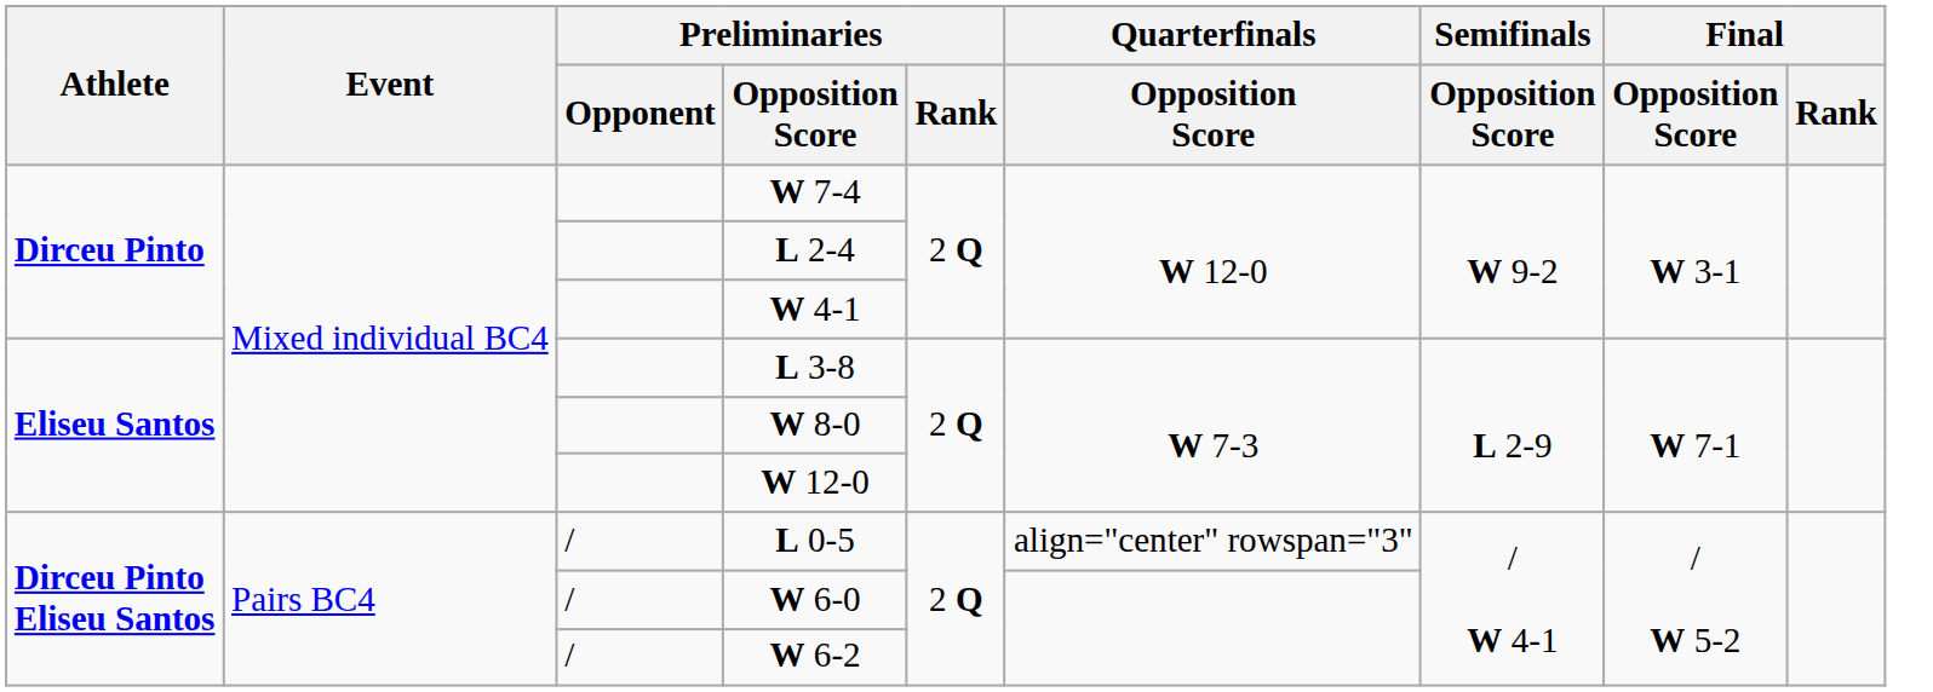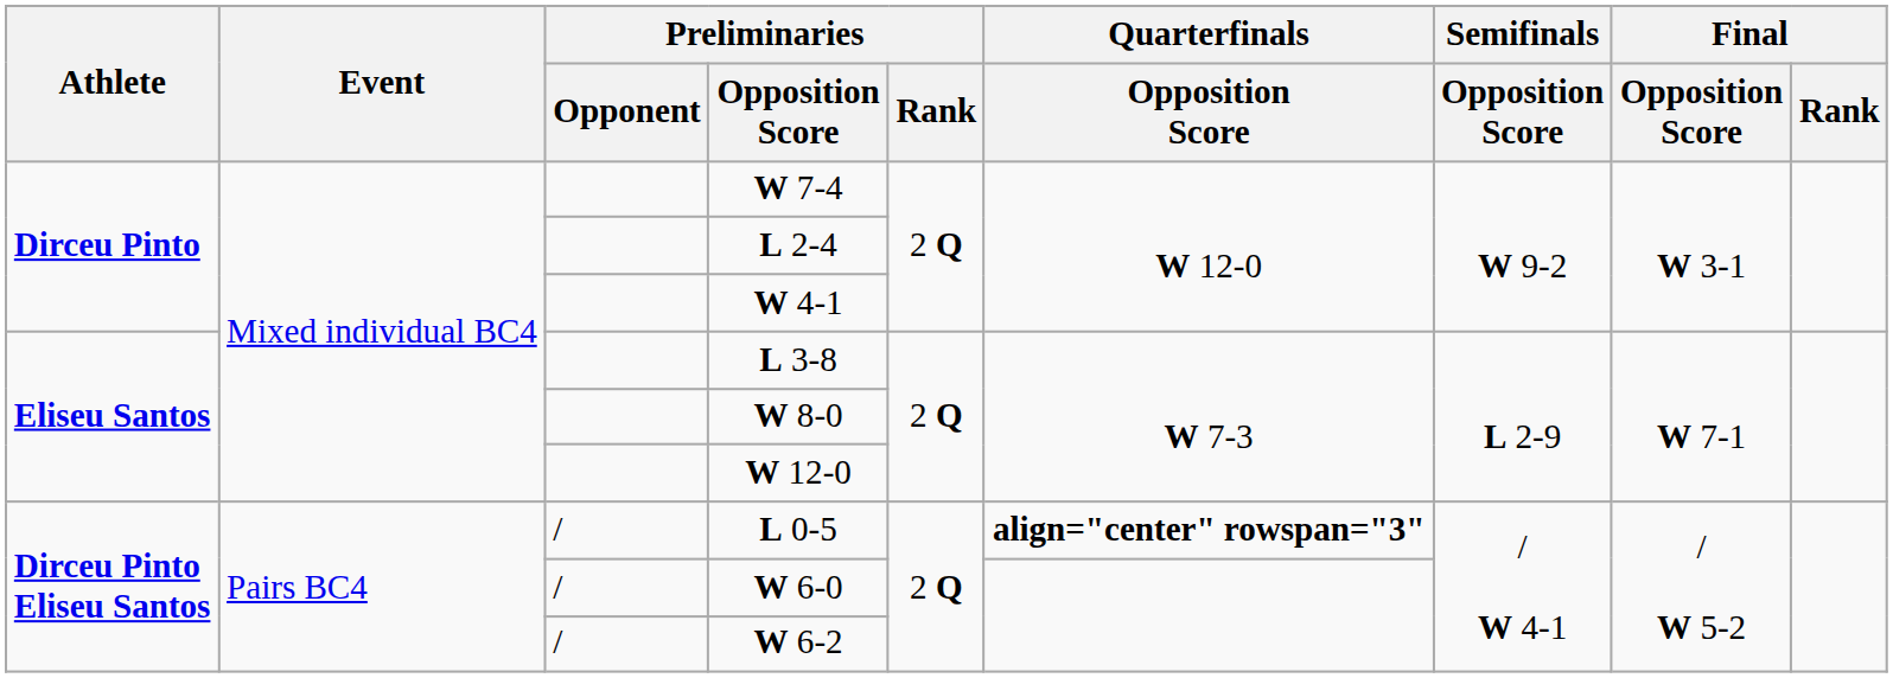L 0-5 | Quarterfinals / Opposition Score: normal -> bold
